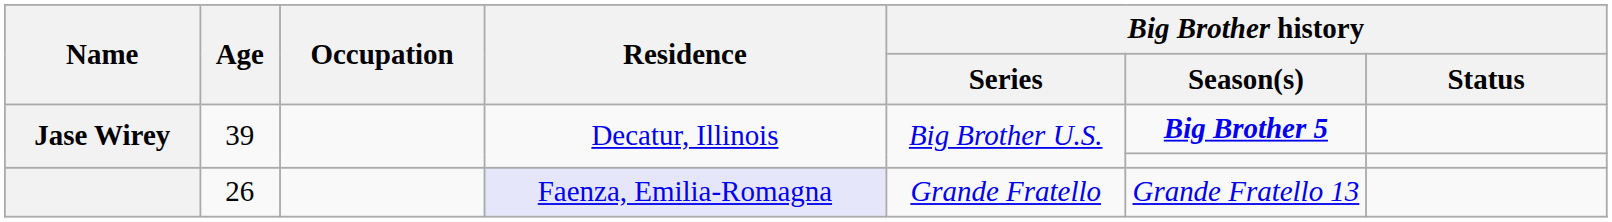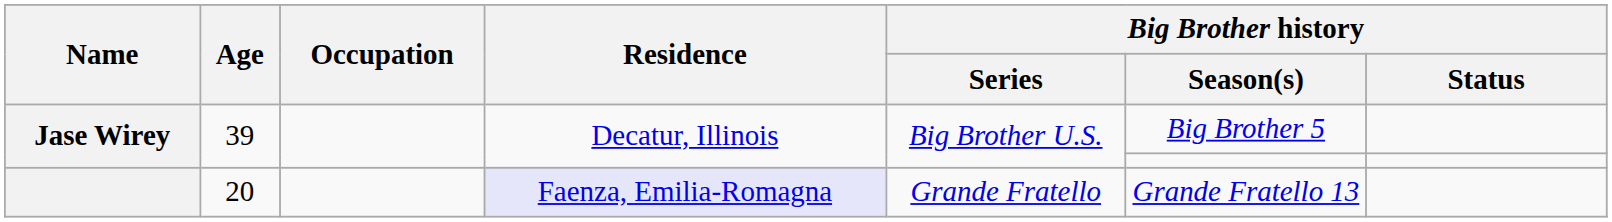row 3 | Big Brother history / Season(s): bold -> normal
row 5 | Age: 26 -> 20
